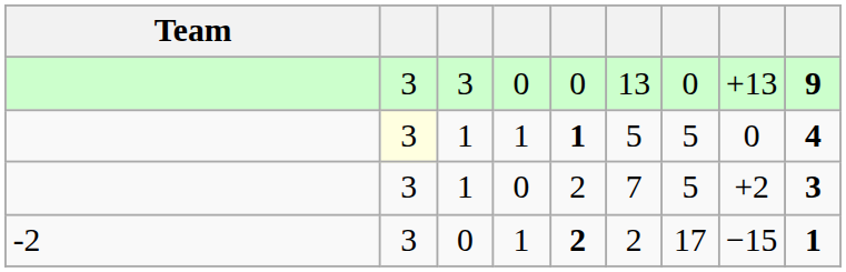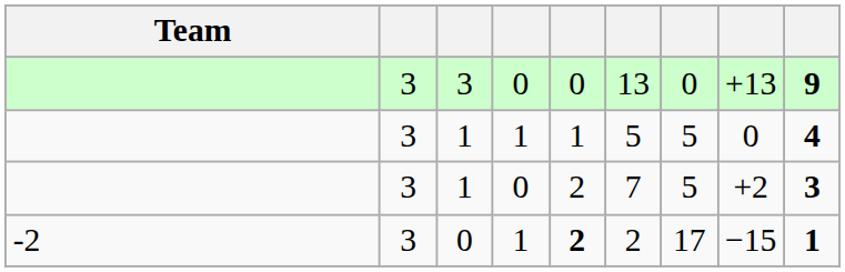row 3 | column 2: lightyellow background -> no background
row 3 | column 5: bold -> normal
